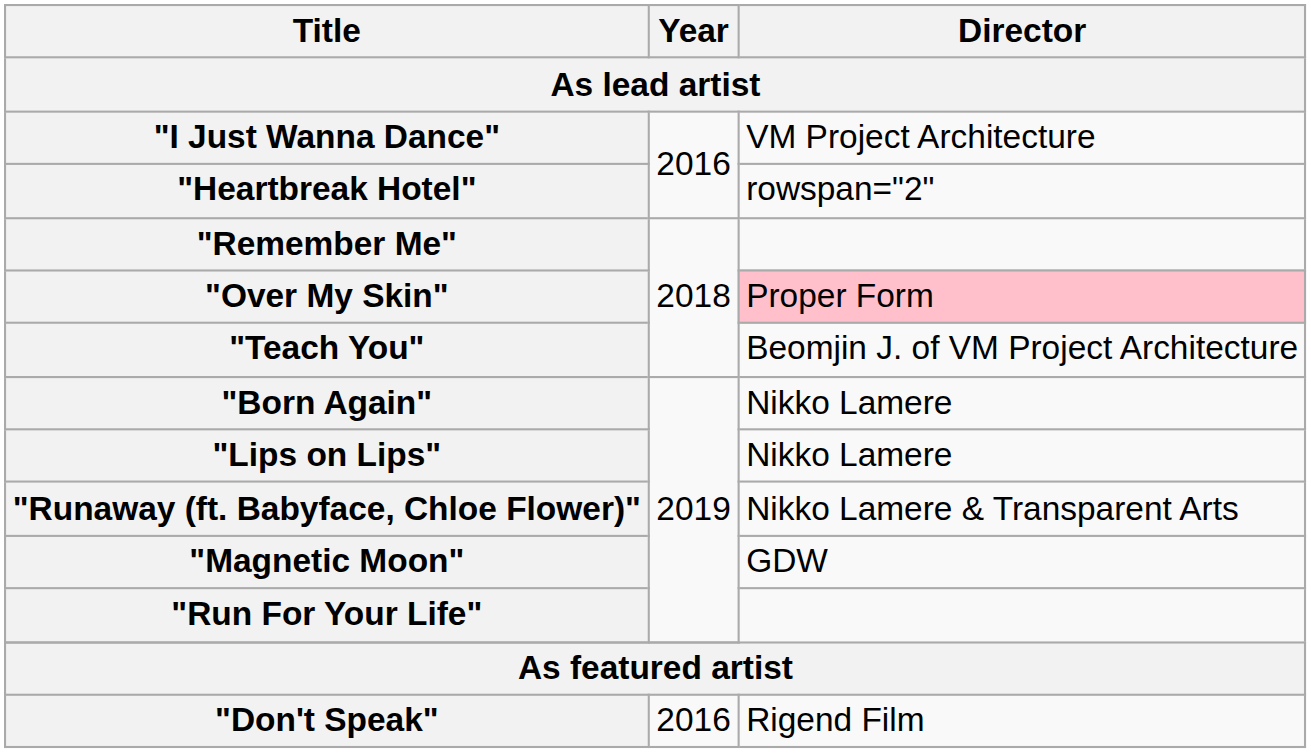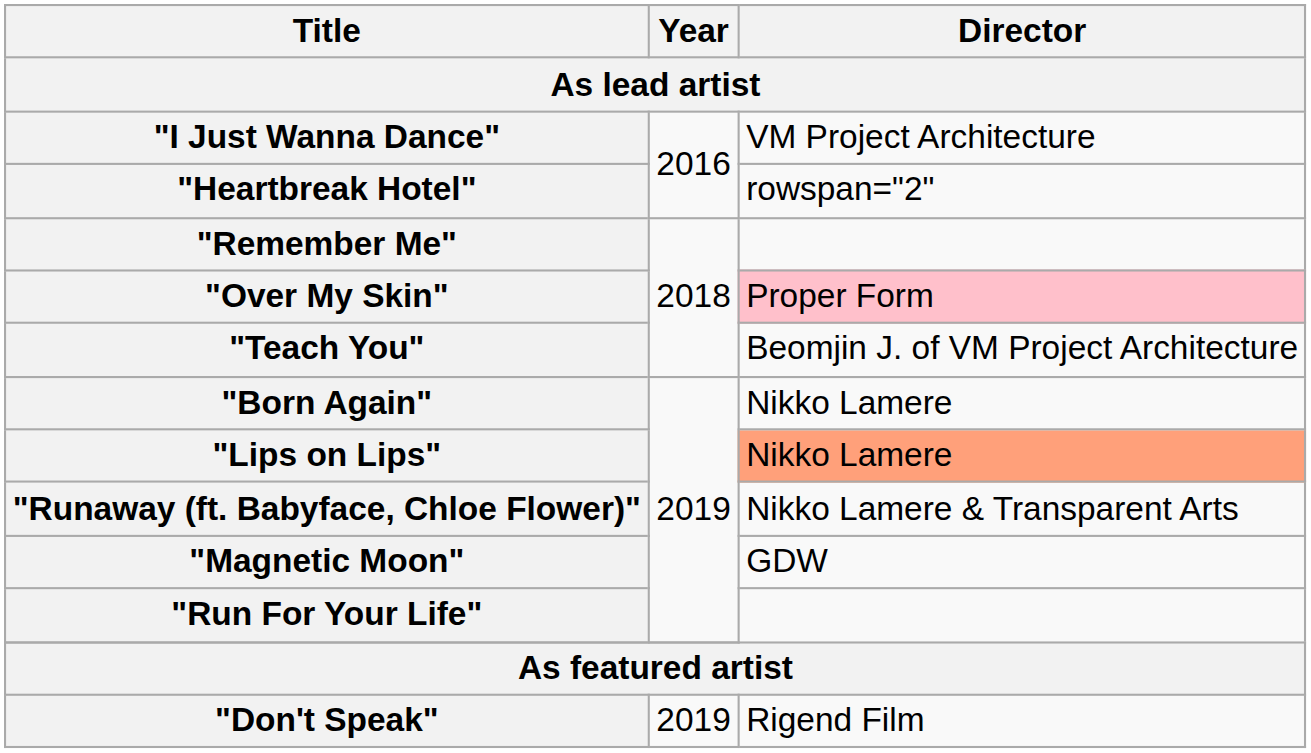"Lips on Lips" | Director: no background -> lightsalmon background
"Don't Speak" | Year: 2016 -> 2019
